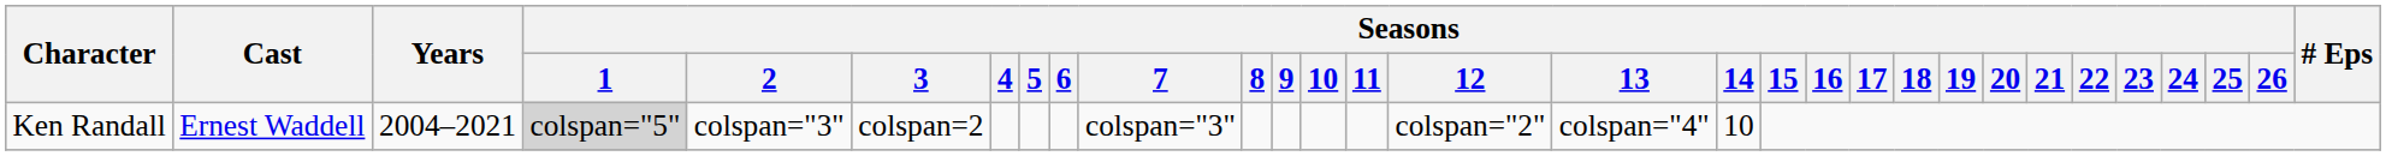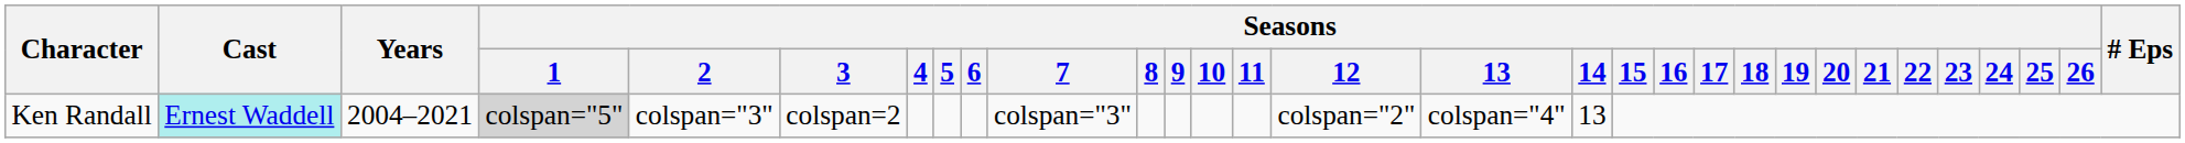Ken Randall | Cast: no background -> paleturquoise background
Ken Randall | Seasons / 14: 10 -> 13
